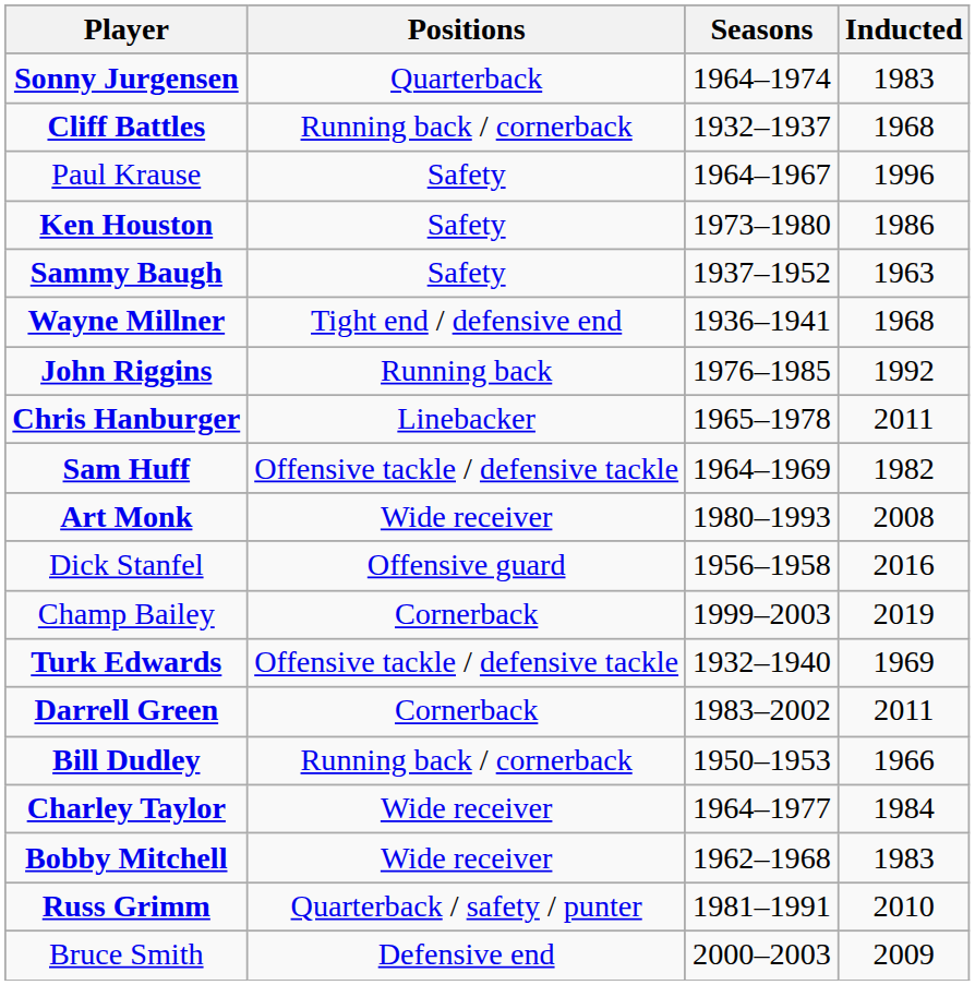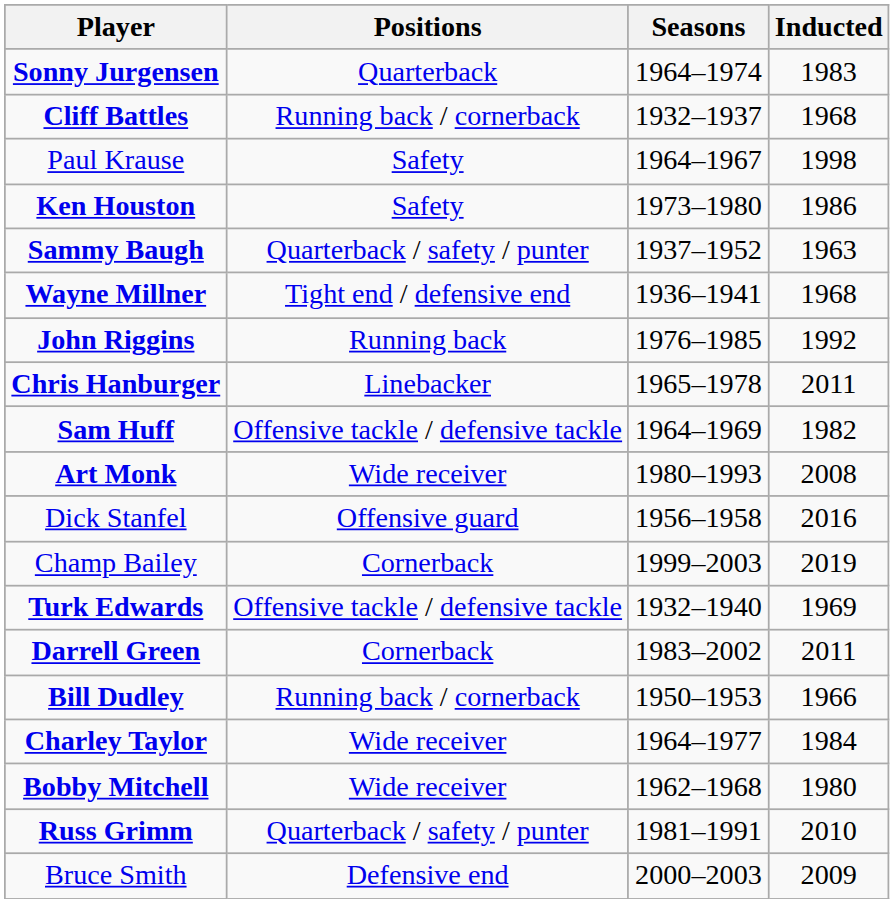Paul Krause | Inducted: 1996 -> 1998
Sammy Baugh | Positions: Safety -> Quarterback / safety / punter
Bobby Mitchell | Inducted: 1983 -> 1980
